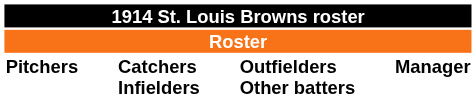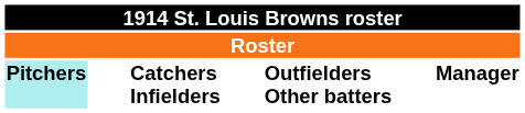Pitchers | column 1: no background -> paleturquoise background
